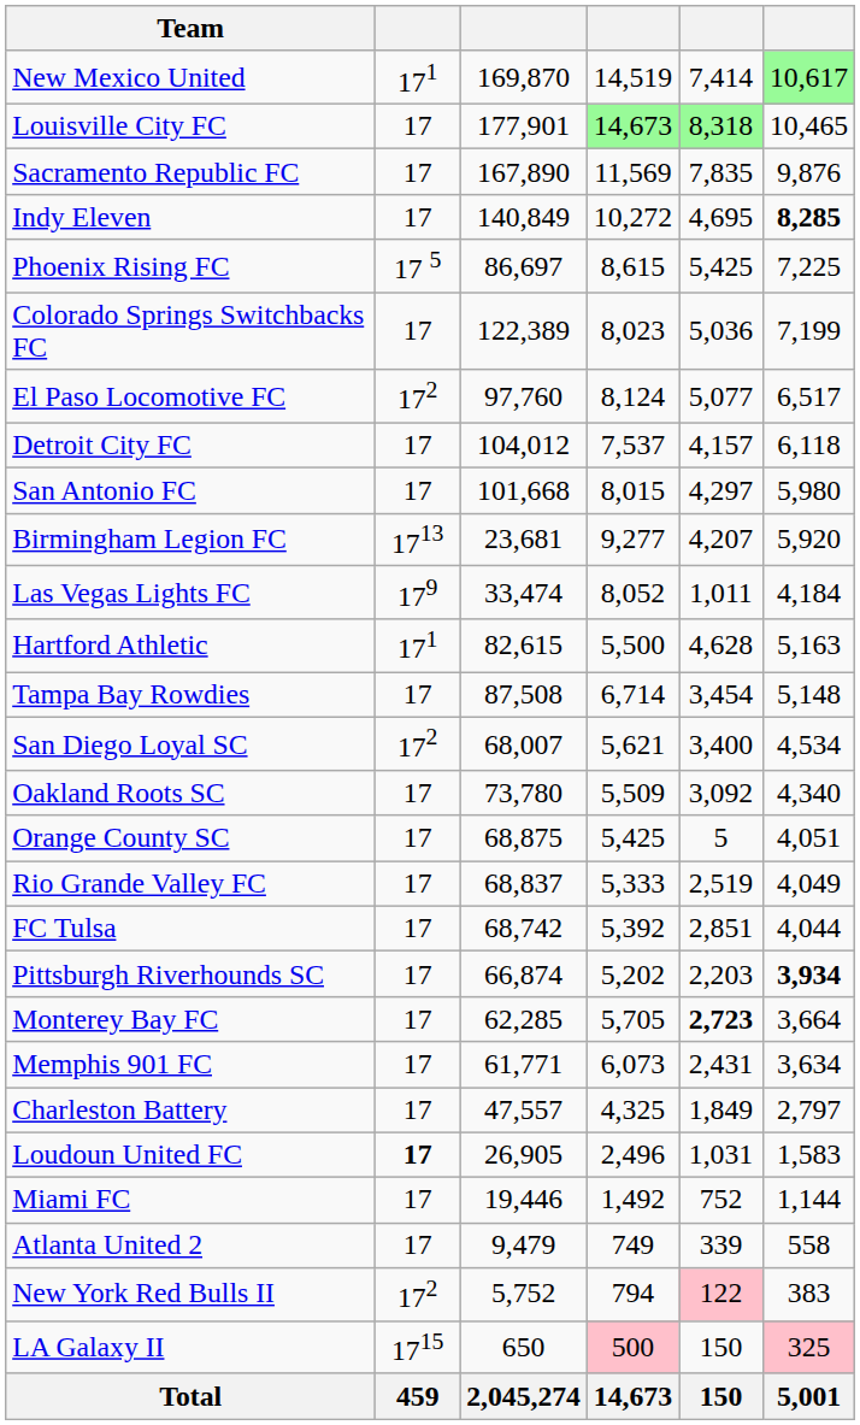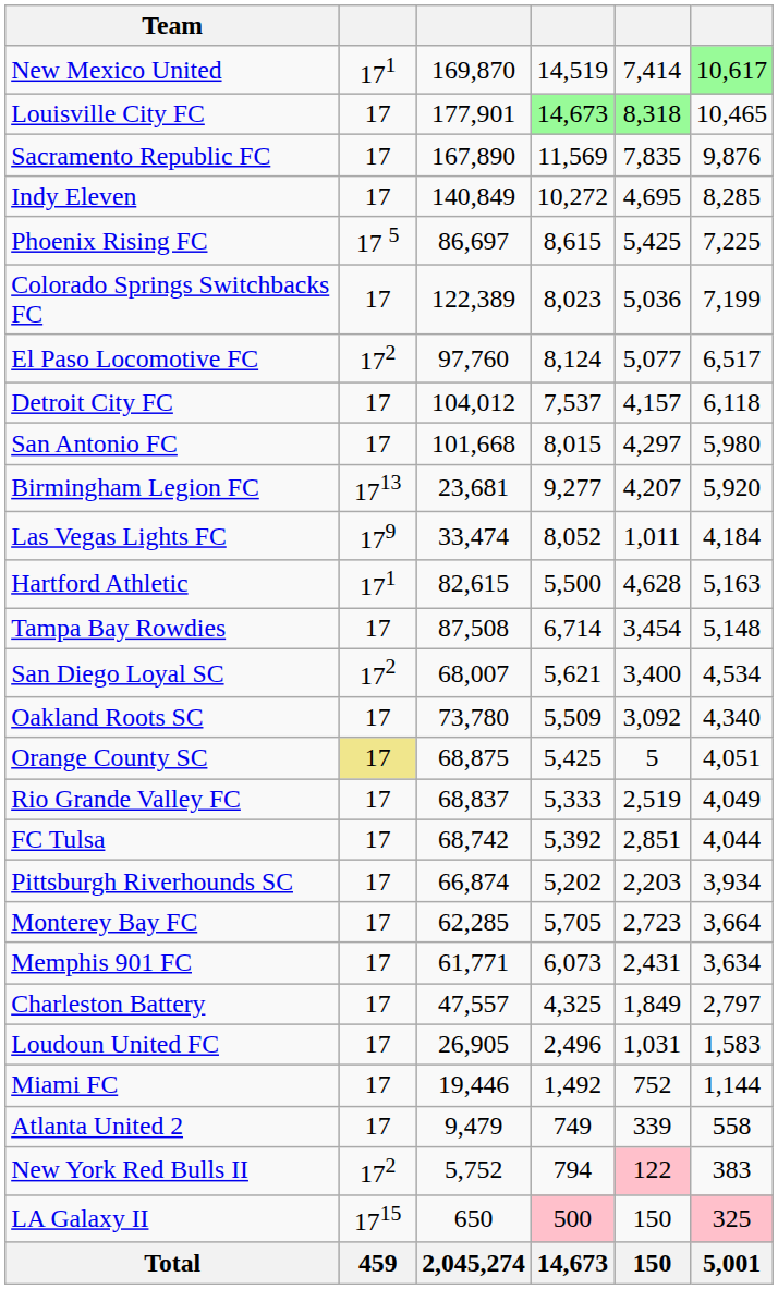Indy Eleven | column 6: bold -> normal
Orange County SC | column 2: no background -> khaki background
Pittsburgh Riverhounds SC | column 6: bold -> normal
Monterey Bay FC | column 5: bold -> normal
Loudoun United FC | column 2: bold -> normal
